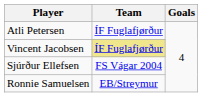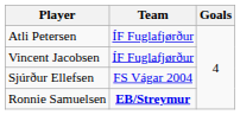Vincent Jacobsen | Team: khaki background -> no background
Ronnie Samuelsen | Team: normal -> bold
